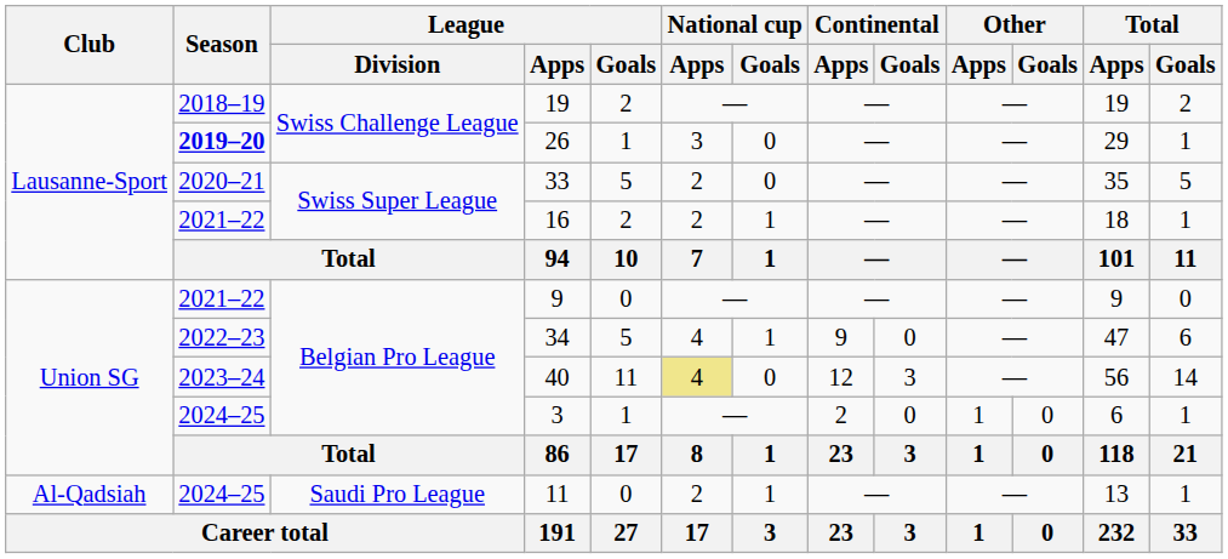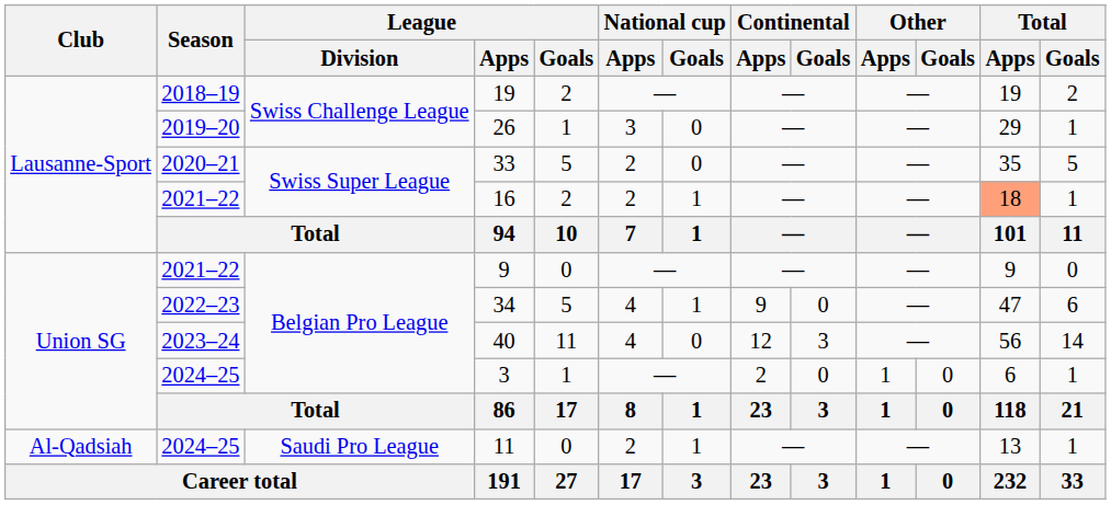26 | Season: bold -> normal
16 | Total / Apps: no background -> lightsalmon background
40 | National cup / Apps: khaki background -> no background
